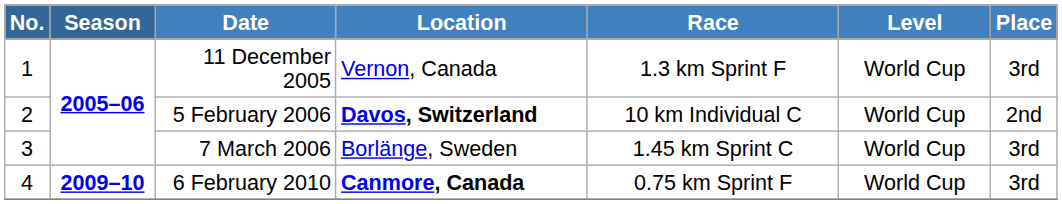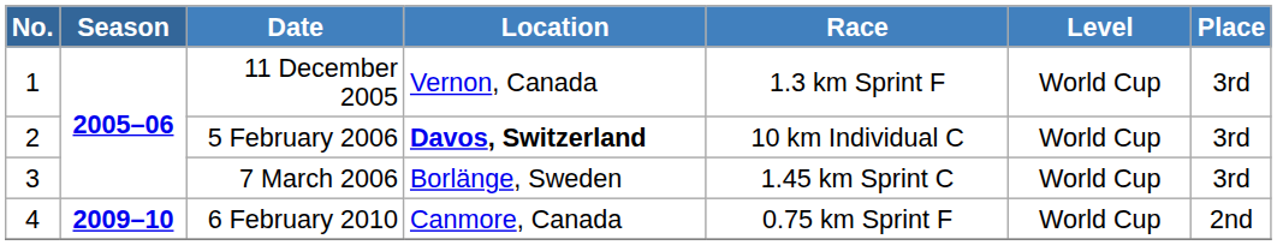5 February 2006 | Place: 2nd -> 3rd
6 February 2010 | Location: bold -> normal
6 February 2010 | Place: 3rd -> 2nd
